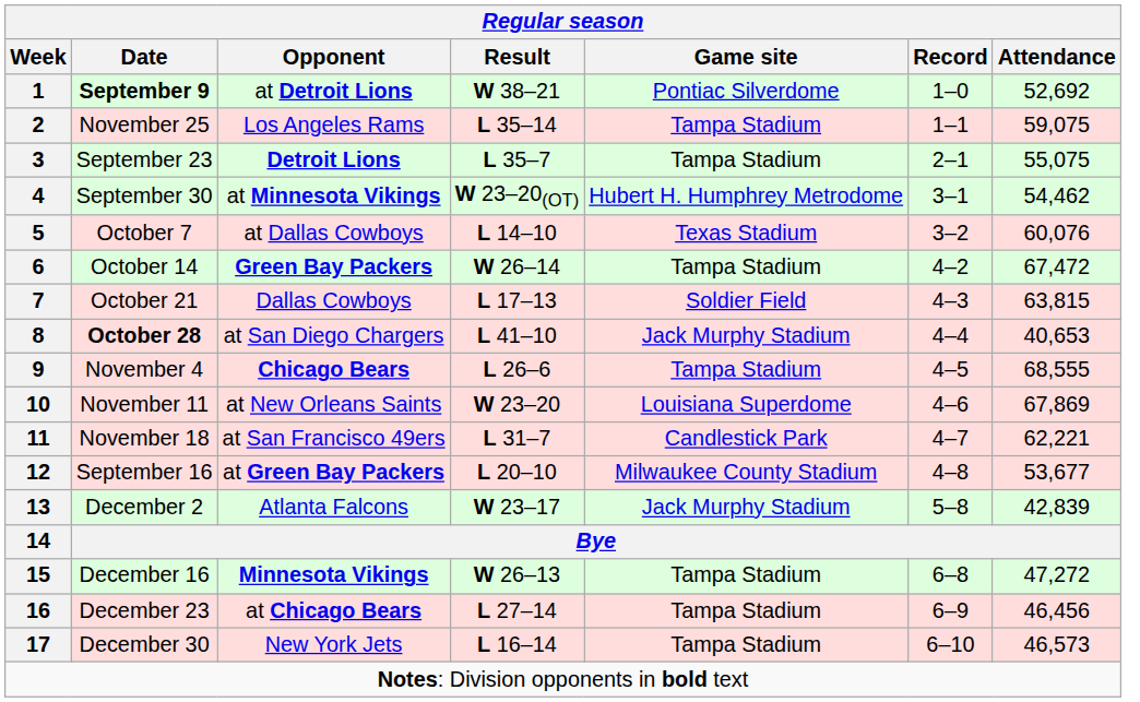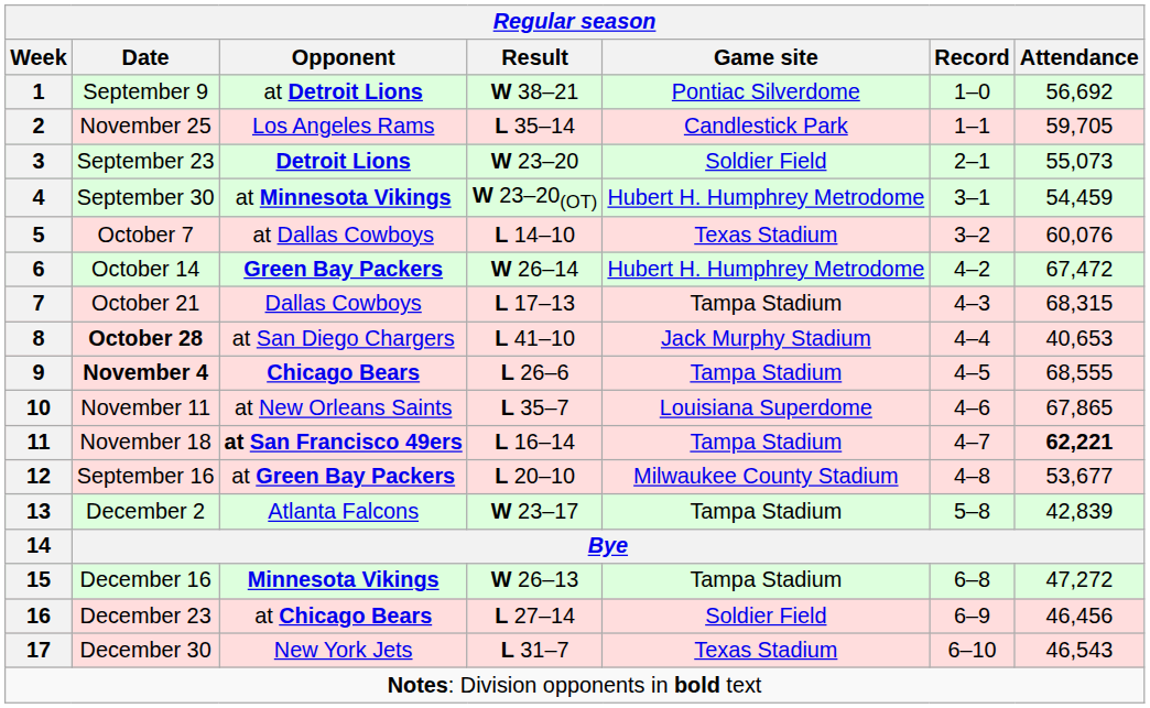1 | Date: bold -> normal
1 | Attendance: 52,692 -> 56,692
2 | Game site: Tampa Stadium -> Candlestick Park
2 | Attendance: 59,075 -> 59,705
3 | Result: L 35–7 -> W 23–20
3 | Game site: Tampa Stadium -> Soldier Field
3 | Attendance: 55,075 -> 55,073
4 | Attendance: 54,462 -> 54,459
6 | Game site: Tampa Stadium -> Hubert H. Humphrey Metrodome
7 | Game site: Soldier Field -> Tampa Stadium
7 | Attendance: 63,815 -> 68,315
9 | Date: normal -> bold
10 | Result: W 23–20 -> L 35–7
10 | Attendance: 67,869 -> 67,865
11 | Opponent: normal -> bold
11 | Result: L 31–7 -> L 16–14
11 | Game site: Candlestick Park -> Tampa Stadium
11 | Attendance: normal -> bold
13 | Game site: Jack Murphy Stadium -> Tampa Stadium
16 | Game site: Tampa Stadium -> Soldier Field
17 | Result: L 16–14 -> L 31–7
17 | Game site: Tampa Stadium -> Texas Stadium
17 | Attendance: 46,573 -> 46,543
